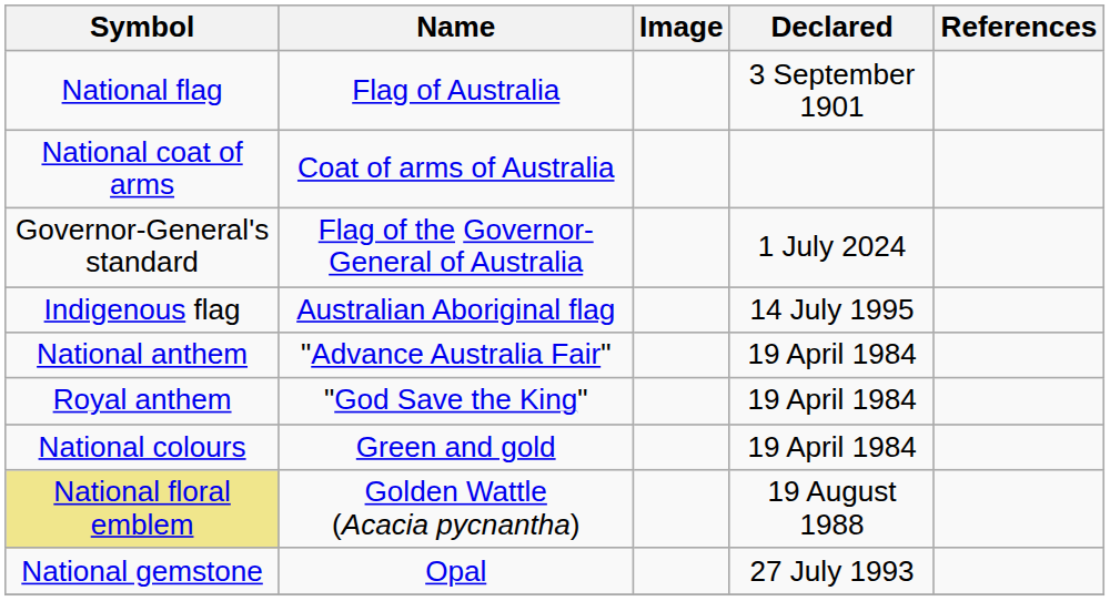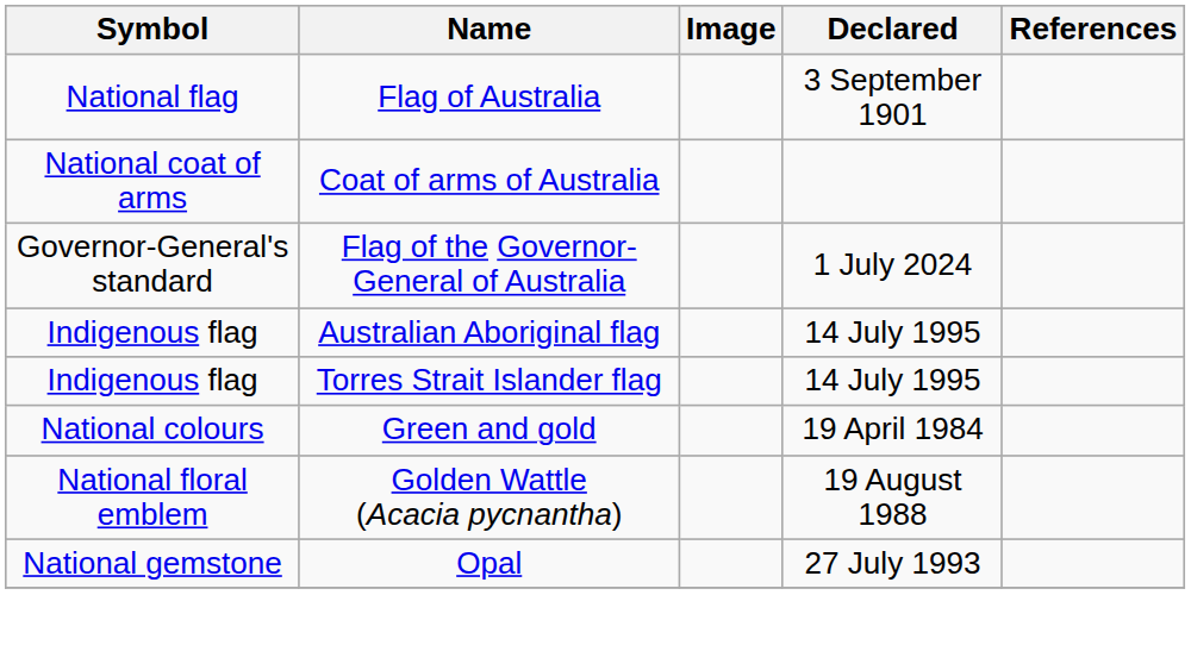+ row: Indigenous flag | Torres Strait Islander flag | 14 July 1995
- row: National anthem | "Advance Australia Fair" | 19 April 1984
- row: Royal anthem | "God Save the King" | 19 April 1984
Golden Wattle (Acacia pycnantha) | Symbol: khaki background -> no background
